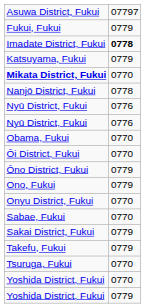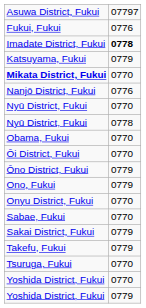row 2 | column 2: 0779 -> 0776
row 6 | column 2: 0778 -> 0776
row 7 | column 2: 0776 -> 0770
row 8 | column 2: 0776 -> 0778
